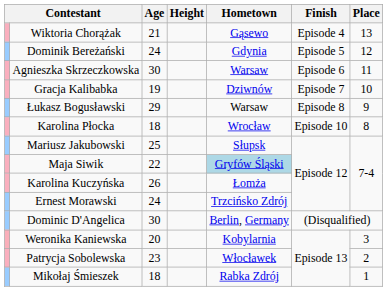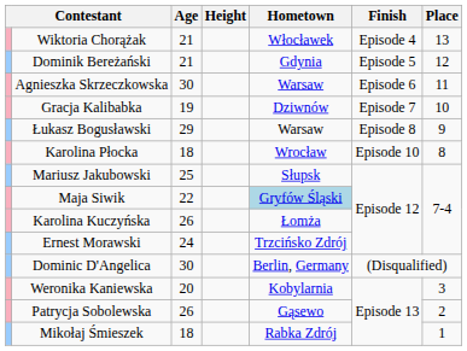Wiktoria Chorążak | Hometown: Gąsewo -> Włocławek
Dominik Bereżański | Age: 24 -> 21
Patrycja Sobolewska | Age: 23 -> 26
Patrycja Sobolewska | Hometown: Włocławek -> Gąsewo
